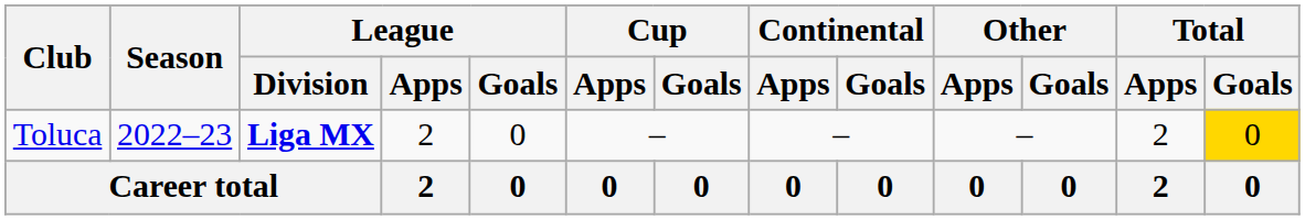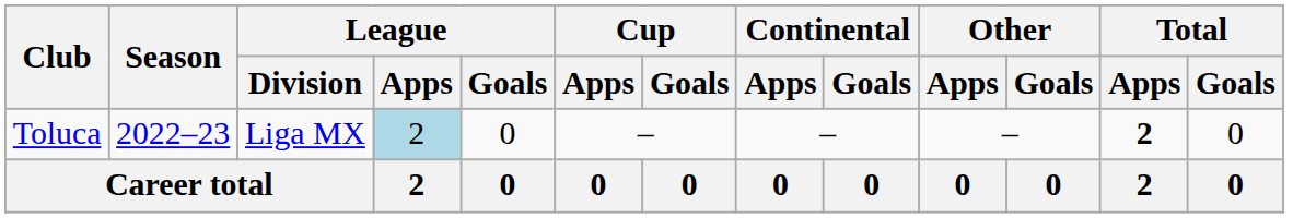Toluca | League / Division: bold -> normal
Toluca | League / Apps: no background -> lightblue background
Toluca | Total / Apps: normal -> bold
Toluca | Total / Goals: gold background -> no background
